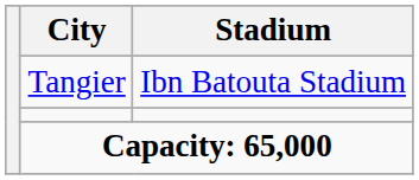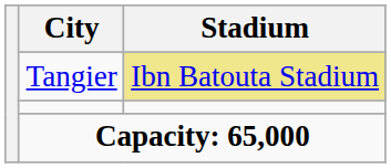Tangier | Stadium: no background -> khaki background
